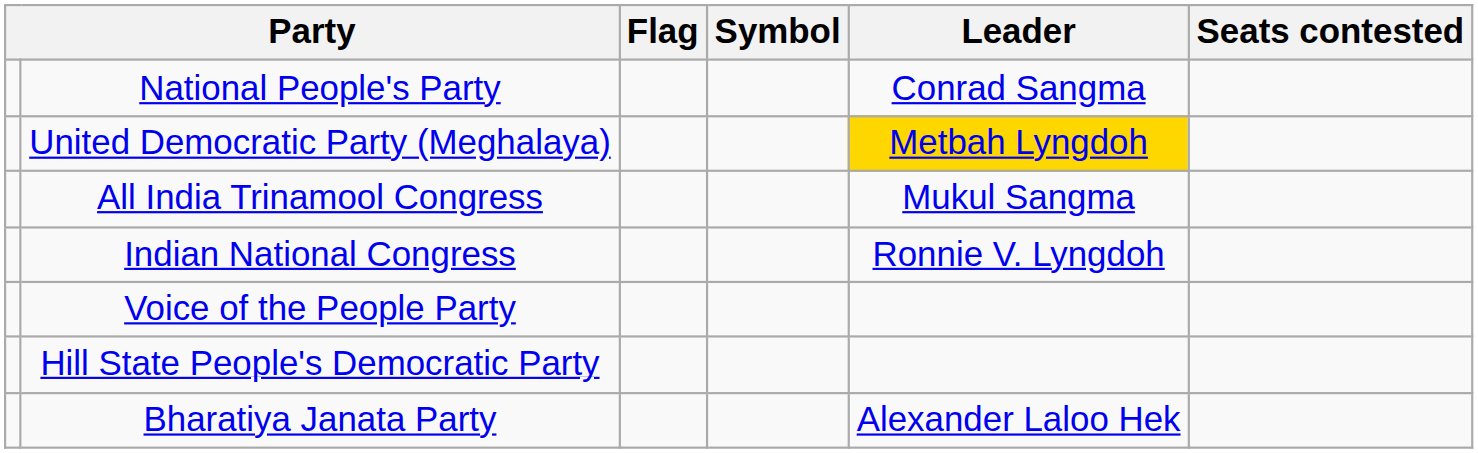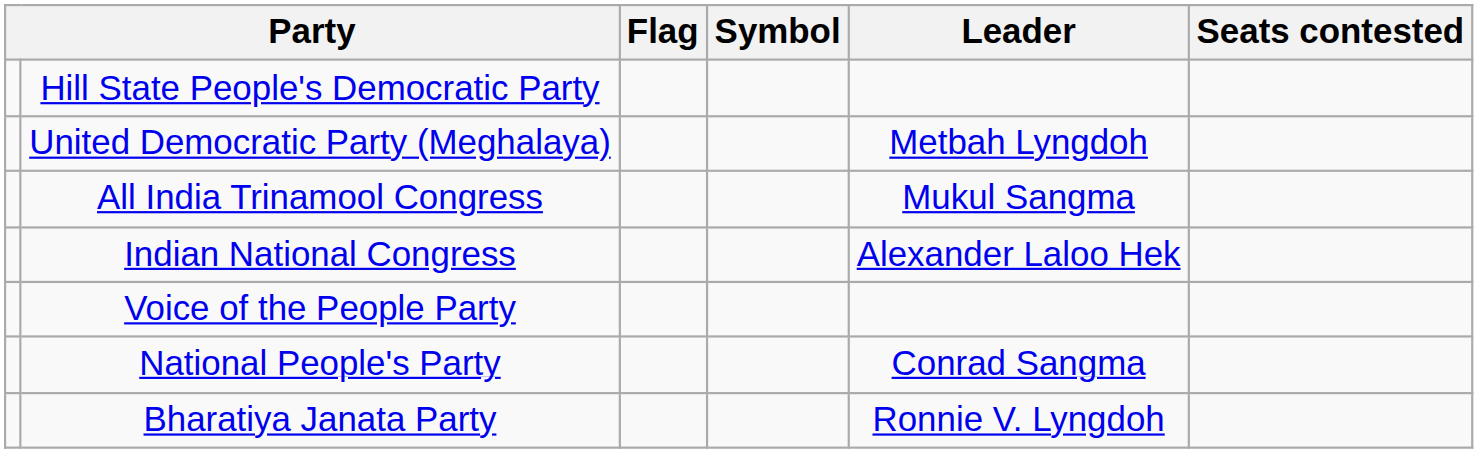rows swapped: National People's Party <-> Hill State People's Democratic Party
United Democratic Party (Meghalaya) | Leader: gold background -> no background
Indian National Congress | Leader: Ronnie V. Lyngdoh -> Alexander Laloo Hek
Bharatiya Janata Party | Leader: Alexander Laloo Hek -> Ronnie V. Lyngdoh
